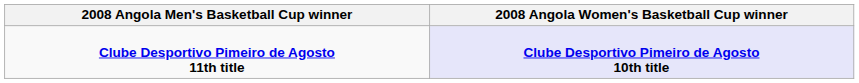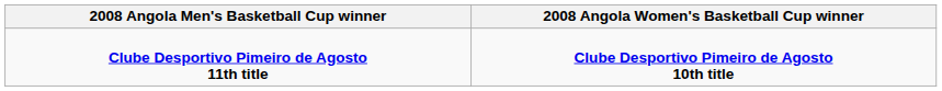Clube Desportivo Pimeiro de Agosto 11th title | 2008 Angola Women's Basketball Cup winner: lavender background -> no background
